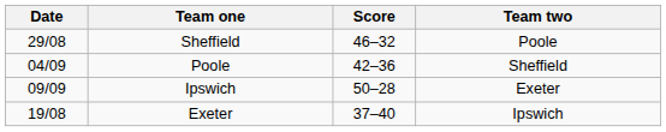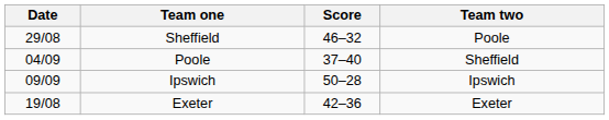row 3 | Score: 42–36 -> 37–40
row 4 | Team two: Exeter -> Ipswich
row 5 | Score: 37–40 -> 42–36
row 5 | Team two: Ipswich -> Exeter
